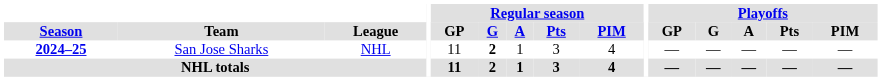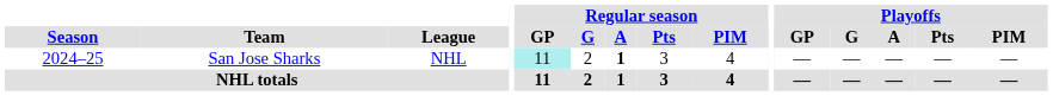San Jose Sharks | Season: bold -> normal
San Jose Sharks | Regular season / GP: no background -> paleturquoise background
San Jose Sharks | Regular season / G: bold -> normal
San Jose Sharks | Regular season / A: normal -> bold
